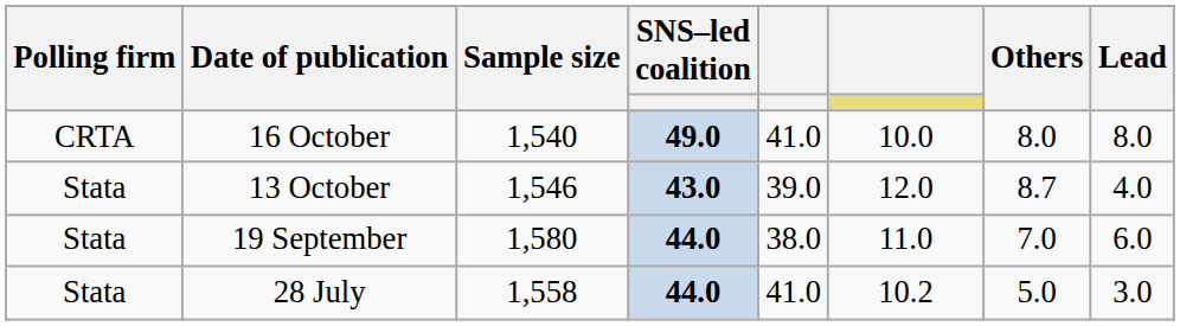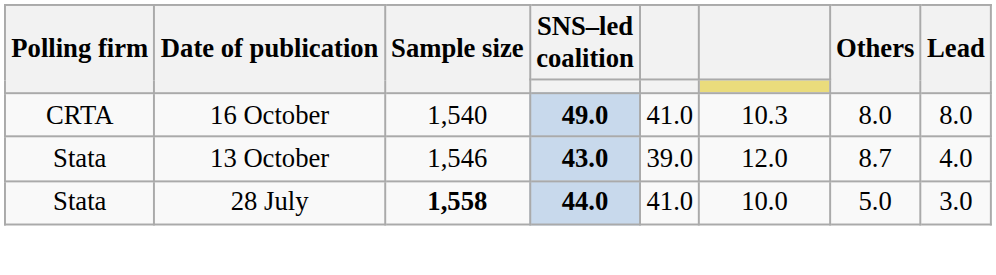16 October | column 6: 10.0 -> 10.3
- row: Stata | 19 September | 1,580 | 44.0 | 38.0 | 11.0 | 7.0 | 6.0
28 July | Sample size: normal -> bold
28 July | column 6: 10.2 -> 10.0
